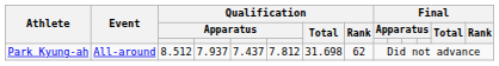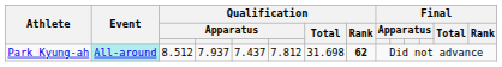row 4 | Event: no background -> paleturquoise background
row 4 | Qualification / Rank: normal -> bold
